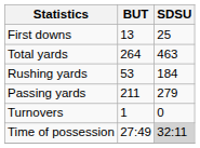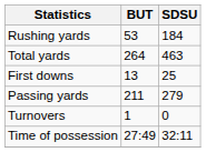rows swapped: First downs <-> Rushing yards
Time of possession | SDSU: lightgrey background -> no background
